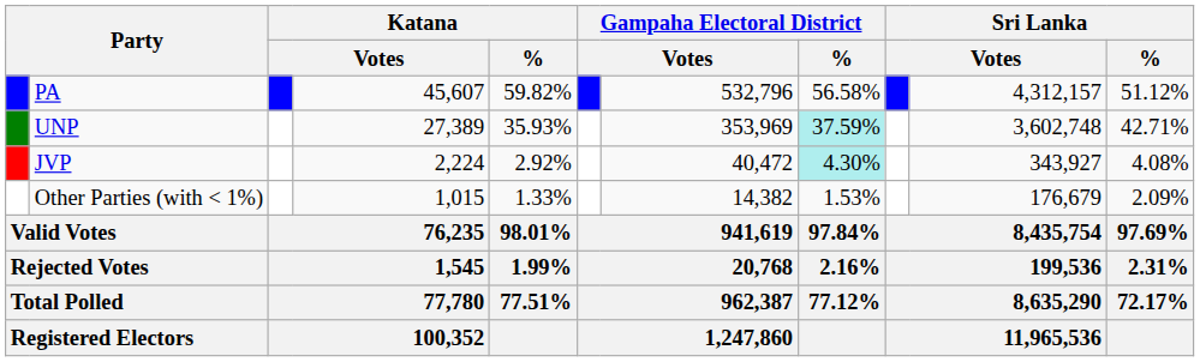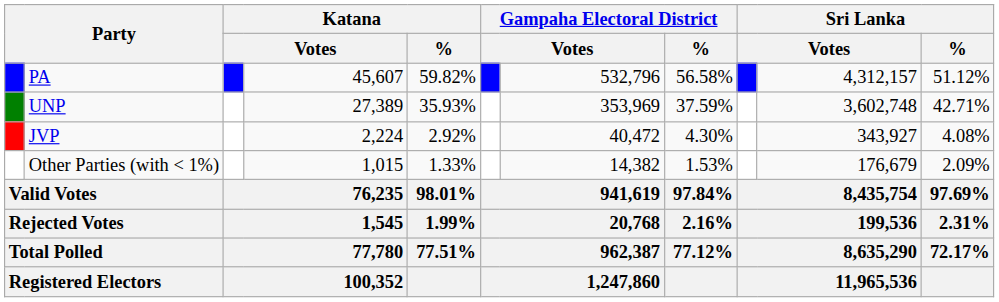UNP | Gampaha Electoral District / %: paleturquoise background -> no background
JVP | Gampaha Electoral District / %: paleturquoise background -> no background
